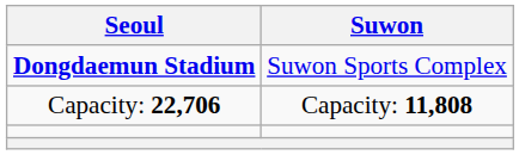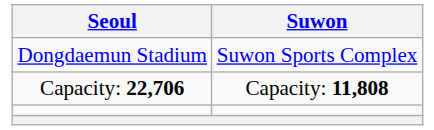row 2 | Seoul: bold -> normal
